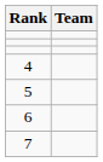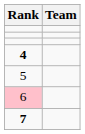row 5 | Rank: normal -> bold
row 7 | Rank: no background -> pink background
row 8 | Rank: normal -> bold
